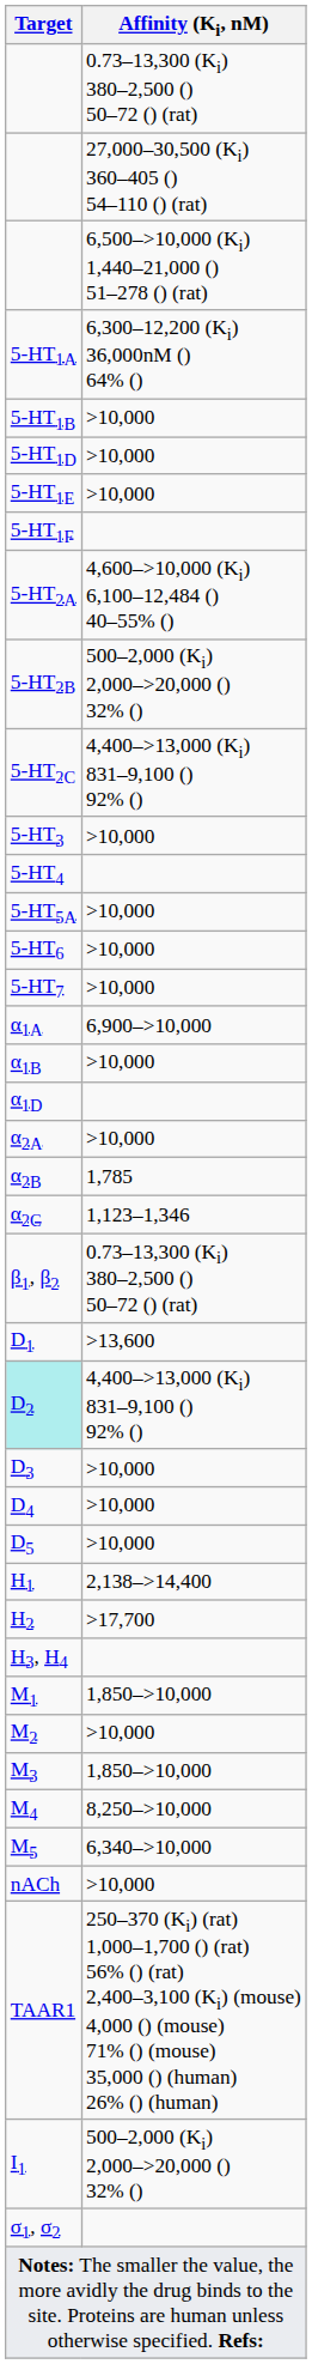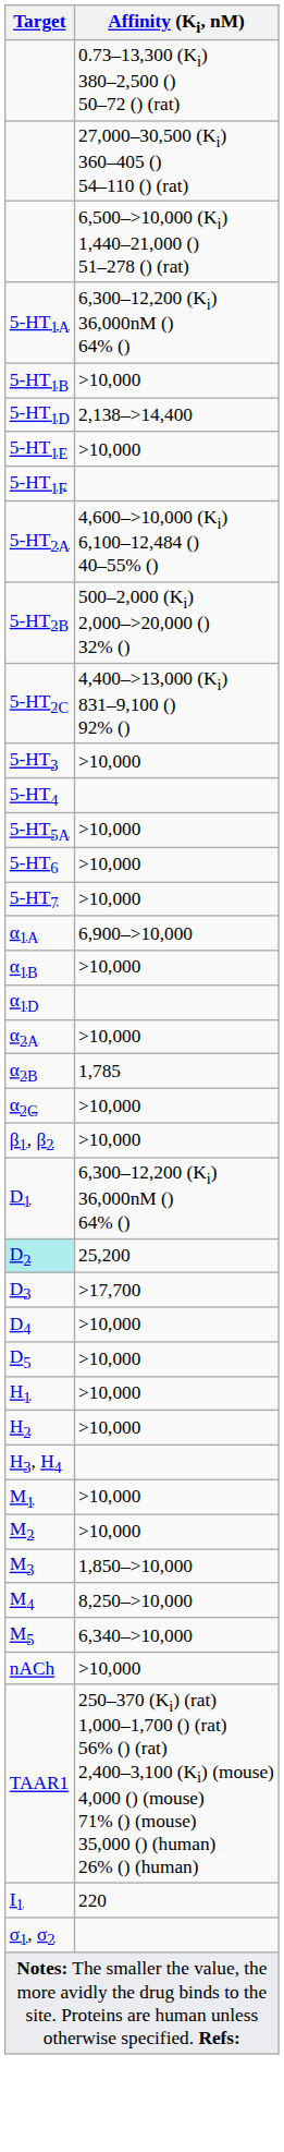row 7 | Affinity (Ki, nM): >10,000 -> 2,138–>14,400
row 23 | Affinity (Ki, nM): 1,123–1,346 -> >10,000
row 24 | Affinity (Ki, nM): 0.73–13,300 (Ki) 380–2,500 () 50–72 () (rat) -> >10,000
row 25 | Affinity (Ki, nM): >13,600 -> 6,300–12,200 (Ki) 36,000nM () 64% ()
row 26 | Affinity (Ki, nM): 4,400–>13,000 (Ki) 831–9,100 () 92% () -> 25,200
row 27 | Affinity (Ki, nM): >10,000 -> >17,700
row 30 | Affinity (Ki, nM): 2,138–>14,400 -> >10,000
row 31 | Affinity (Ki, nM): >17,700 -> >10,000
row 33 | Affinity (Ki, nM): 1,850–>10,000 -> >10,000
row 40 | Affinity (Ki, nM): 500–2,000 (Ki) 2,000–>20,000 () 32% () -> 220
